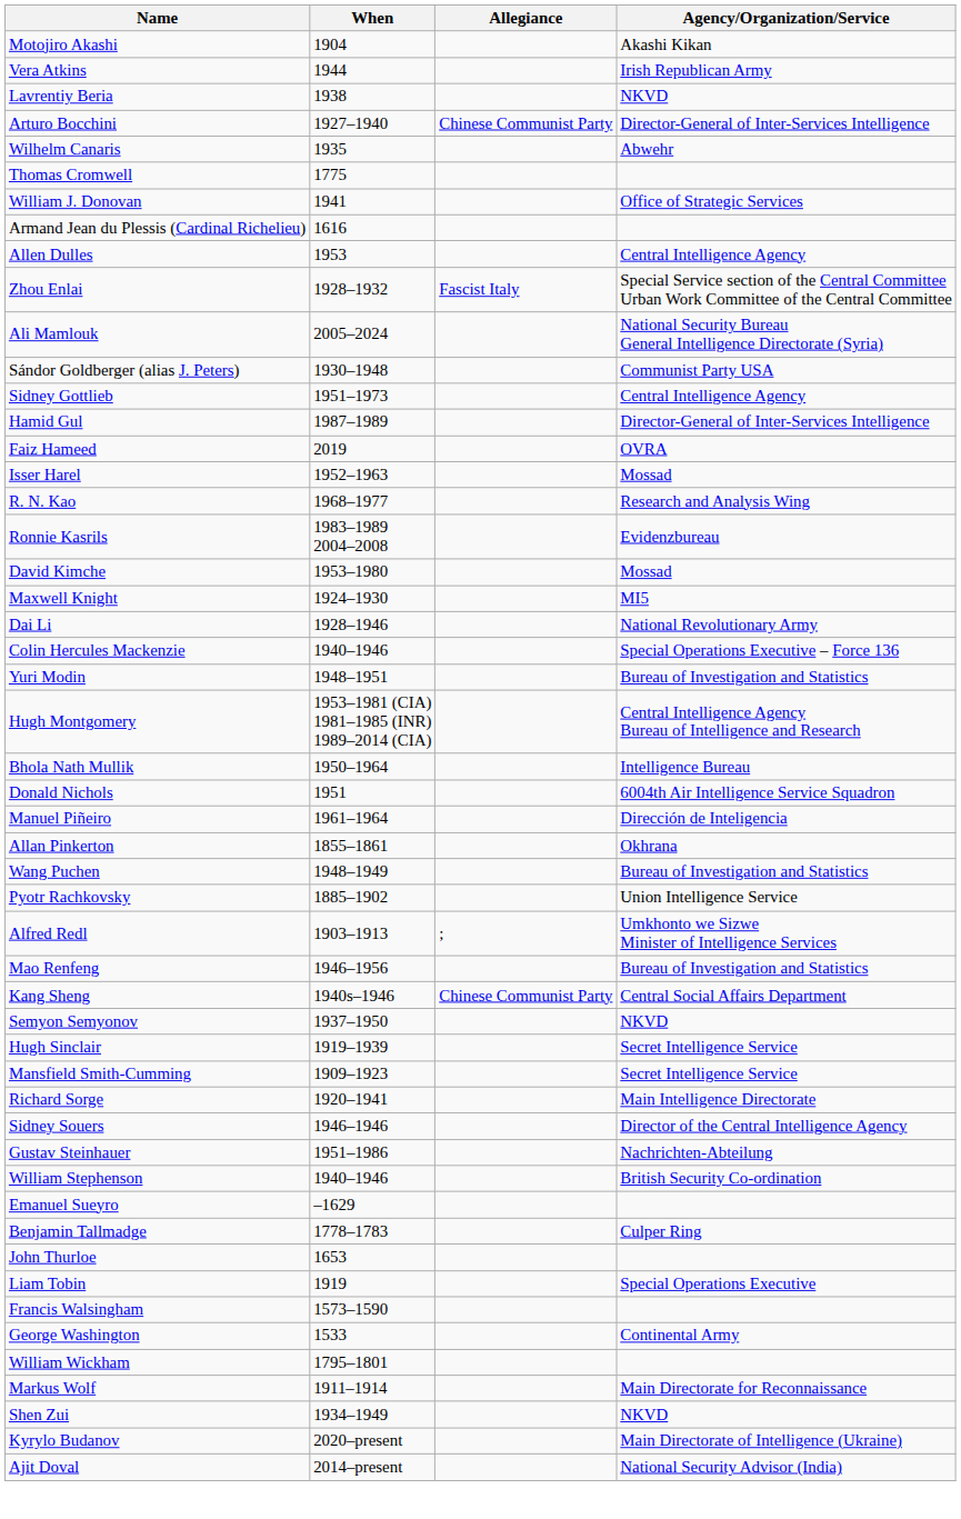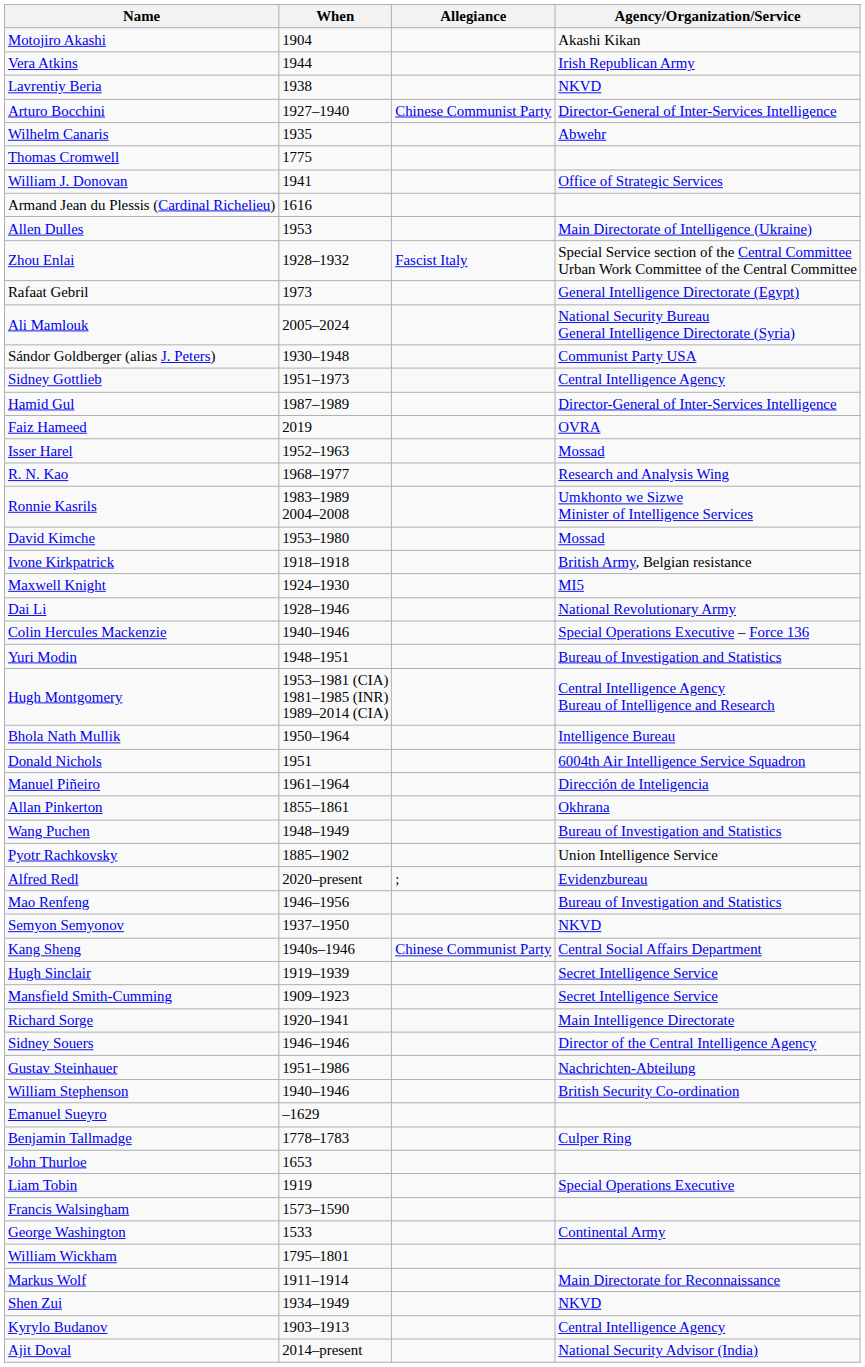Allen Dulles | Agency/Organization/Service: Central Intelligence Agency -> Main Directorate of Intelligence (Ukraine)
+ row: Rafaat Gebril | 1973 | General Intelligence Directorate (Egypt)
Ronnie Kasrils | Agency/Organization/Service: Evidenzbureau -> Umkhonto we Sizwe Minister of Intelligence Services
+ row: Ivone Kirkpatrick | 1918–1918 | British Army, Belgian resistance
Alfred Redl | When: 1903–1913 -> 2020–present
Alfred Redl | Agency/Organization/Service: Umkhonto we Sizwe Minister of Intelligence Services -> Evidenzbureau
rows swapped: Semyon Semyonov <-> Kang Sheng
Kyrylo Budanov | When: 2020–present -> 1903–1913
Kyrylo Budanov | Agency/Organization/Service: Main Directorate of Intelligence (Ukraine) -> Central Intelligence Agency
